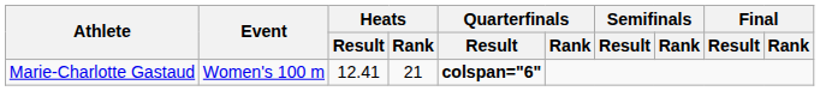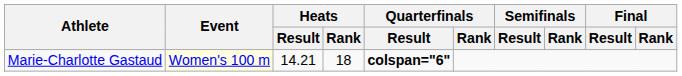Marie-Charlotte Gastaud | Event: no background -> lightyellow background
Marie-Charlotte Gastaud | Heats / Result: 12.41 -> 14.21
Marie-Charlotte Gastaud | Heats / Rank: 21 -> 18
